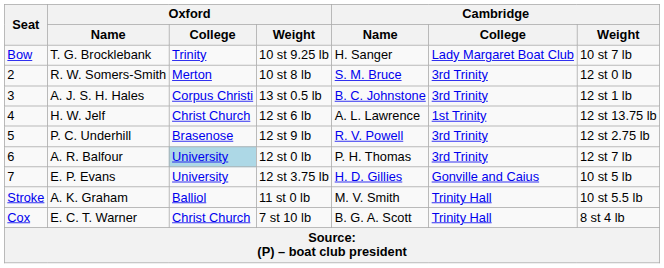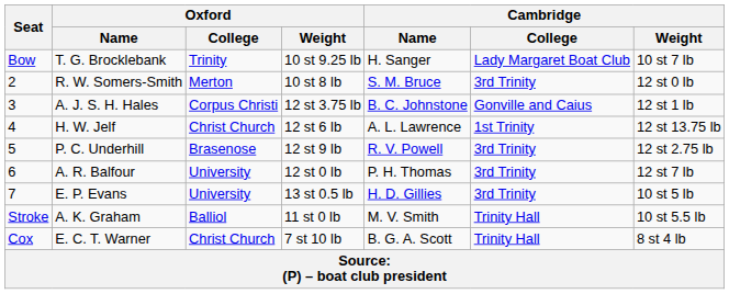A. J. S. H. Hales | Oxford / Weight: 13 st 0.5 lb -> 12 st 3.75 lb
A. J. S. H. Hales | Cambridge / College: 3rd Trinity -> Gonville and Caius
A. R. Balfour | Oxford / College: lightblue background -> no background
E. P. Evans | Oxford / Weight: 12 st 3.75 lb -> 13 st 0.5 lb
E. P. Evans | Cambridge / College: Gonville and Caius -> 3rd Trinity
